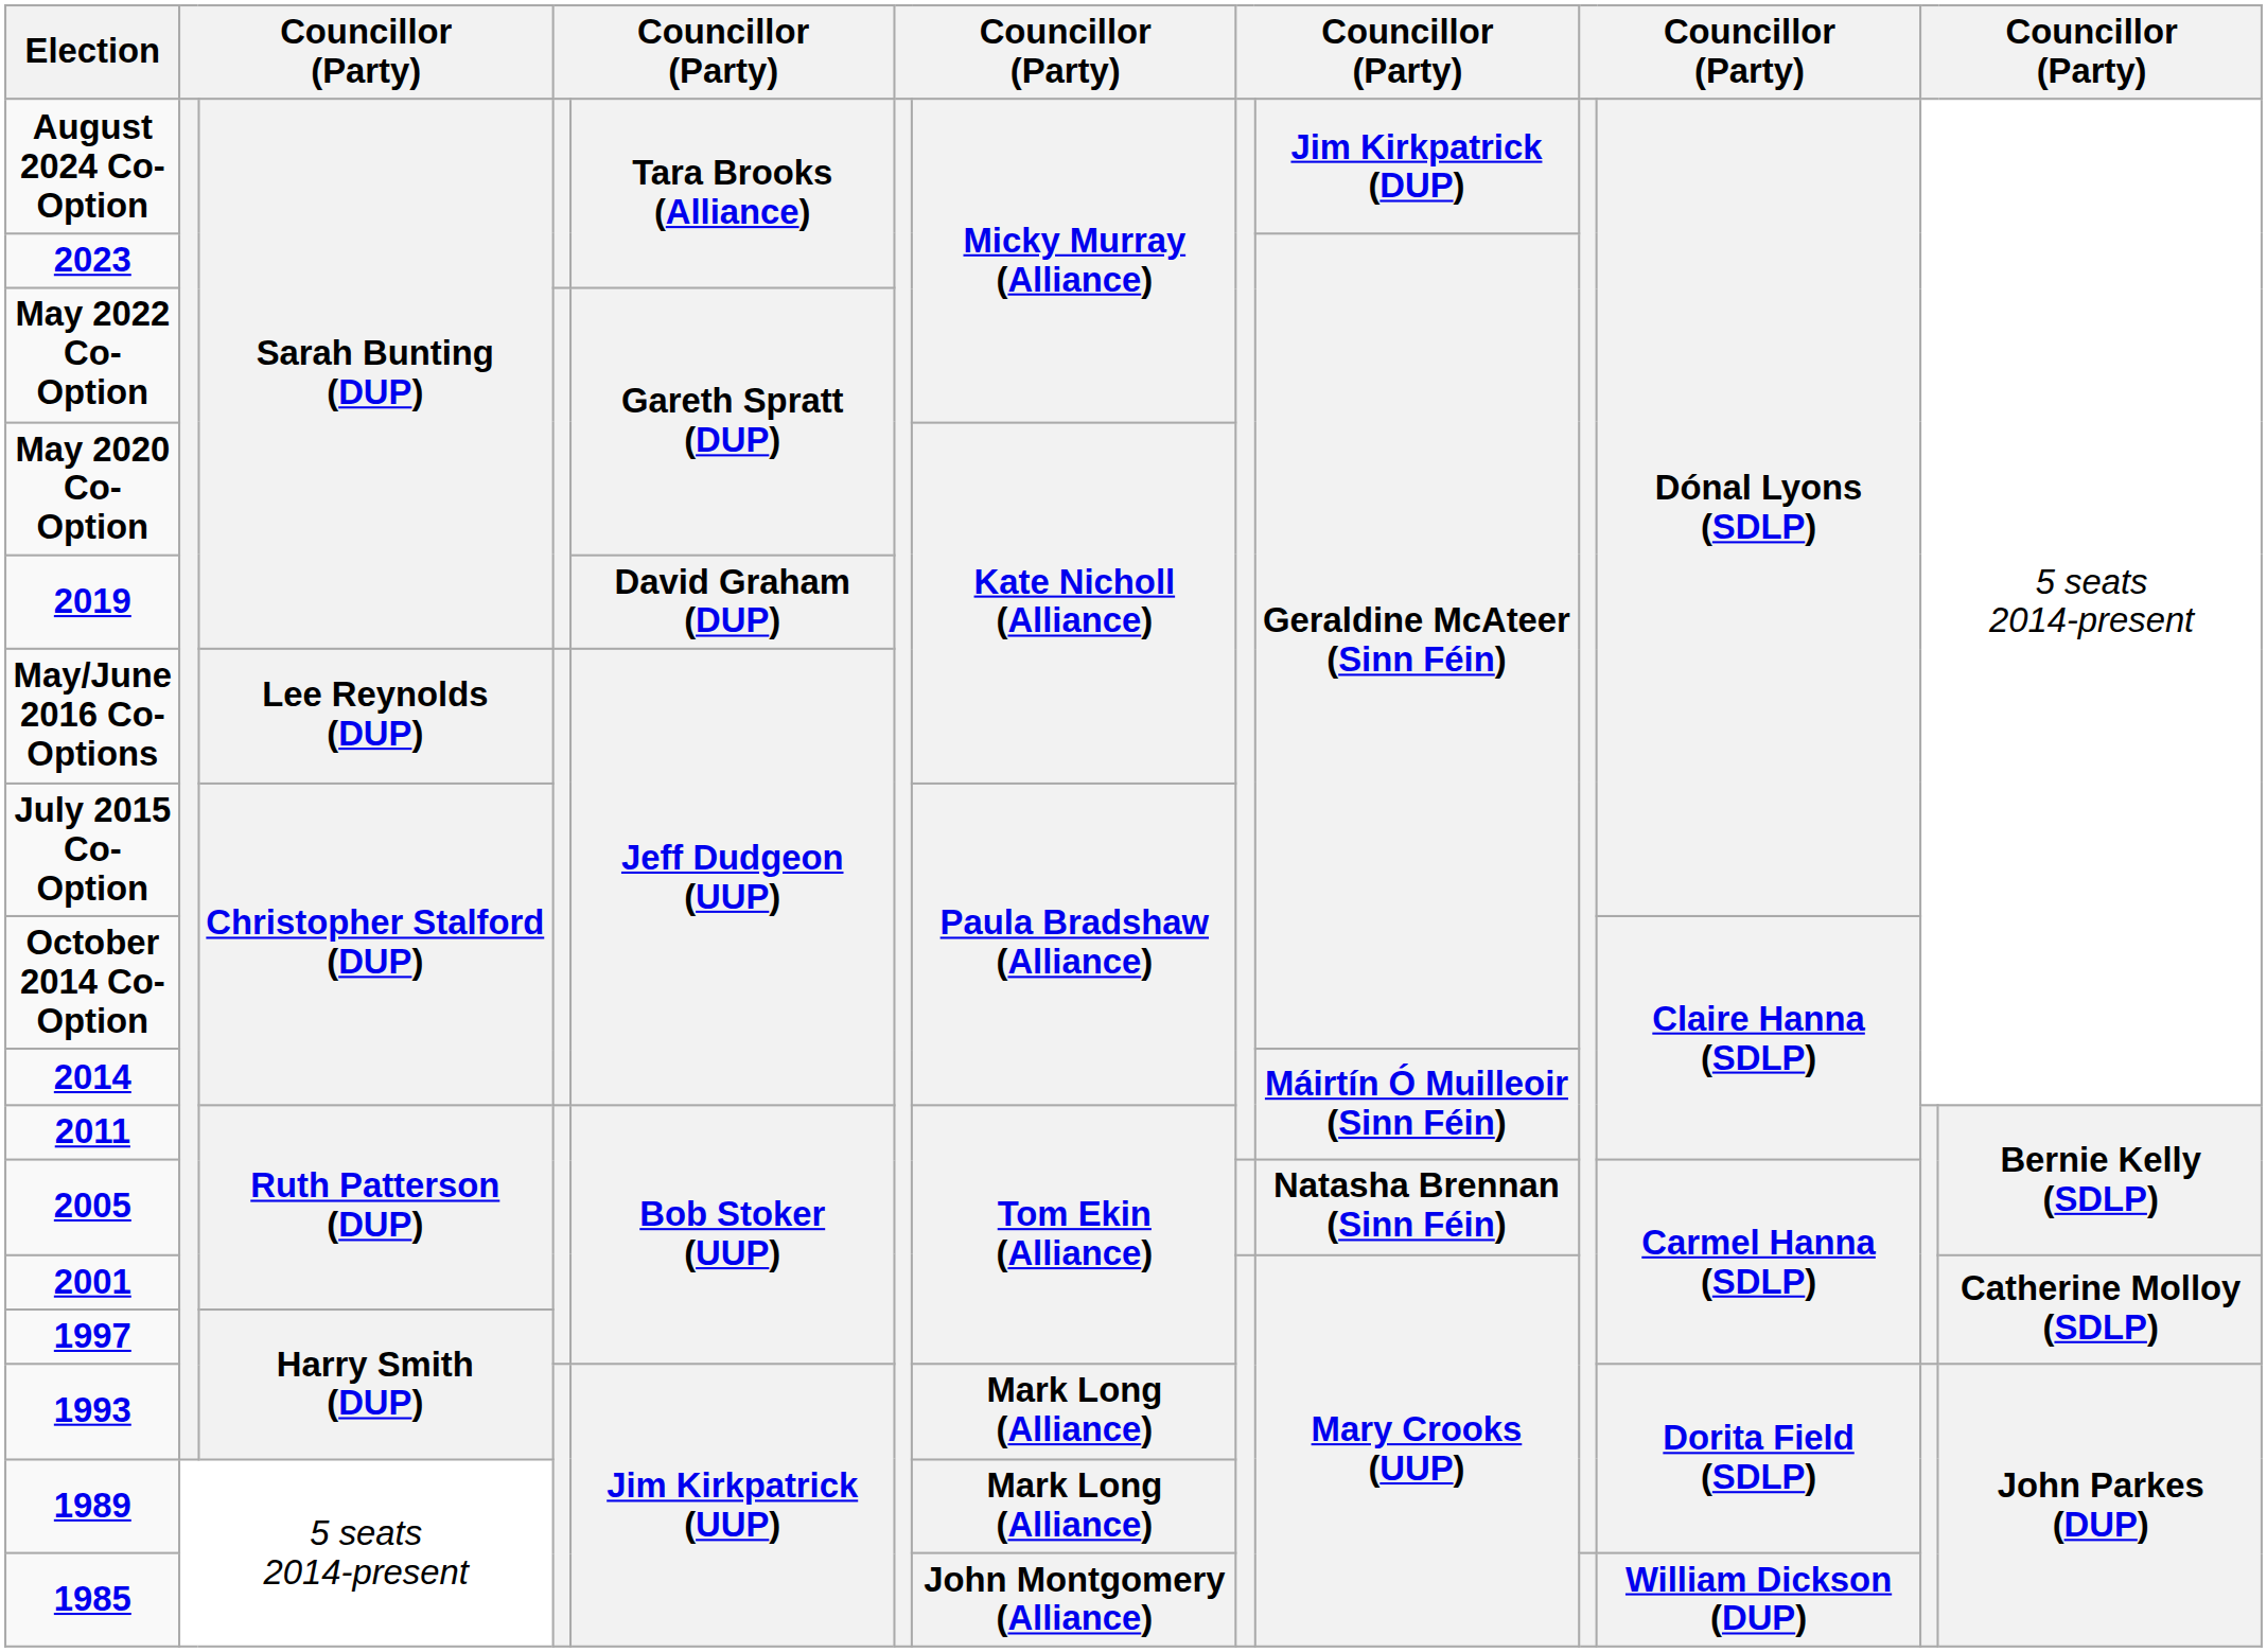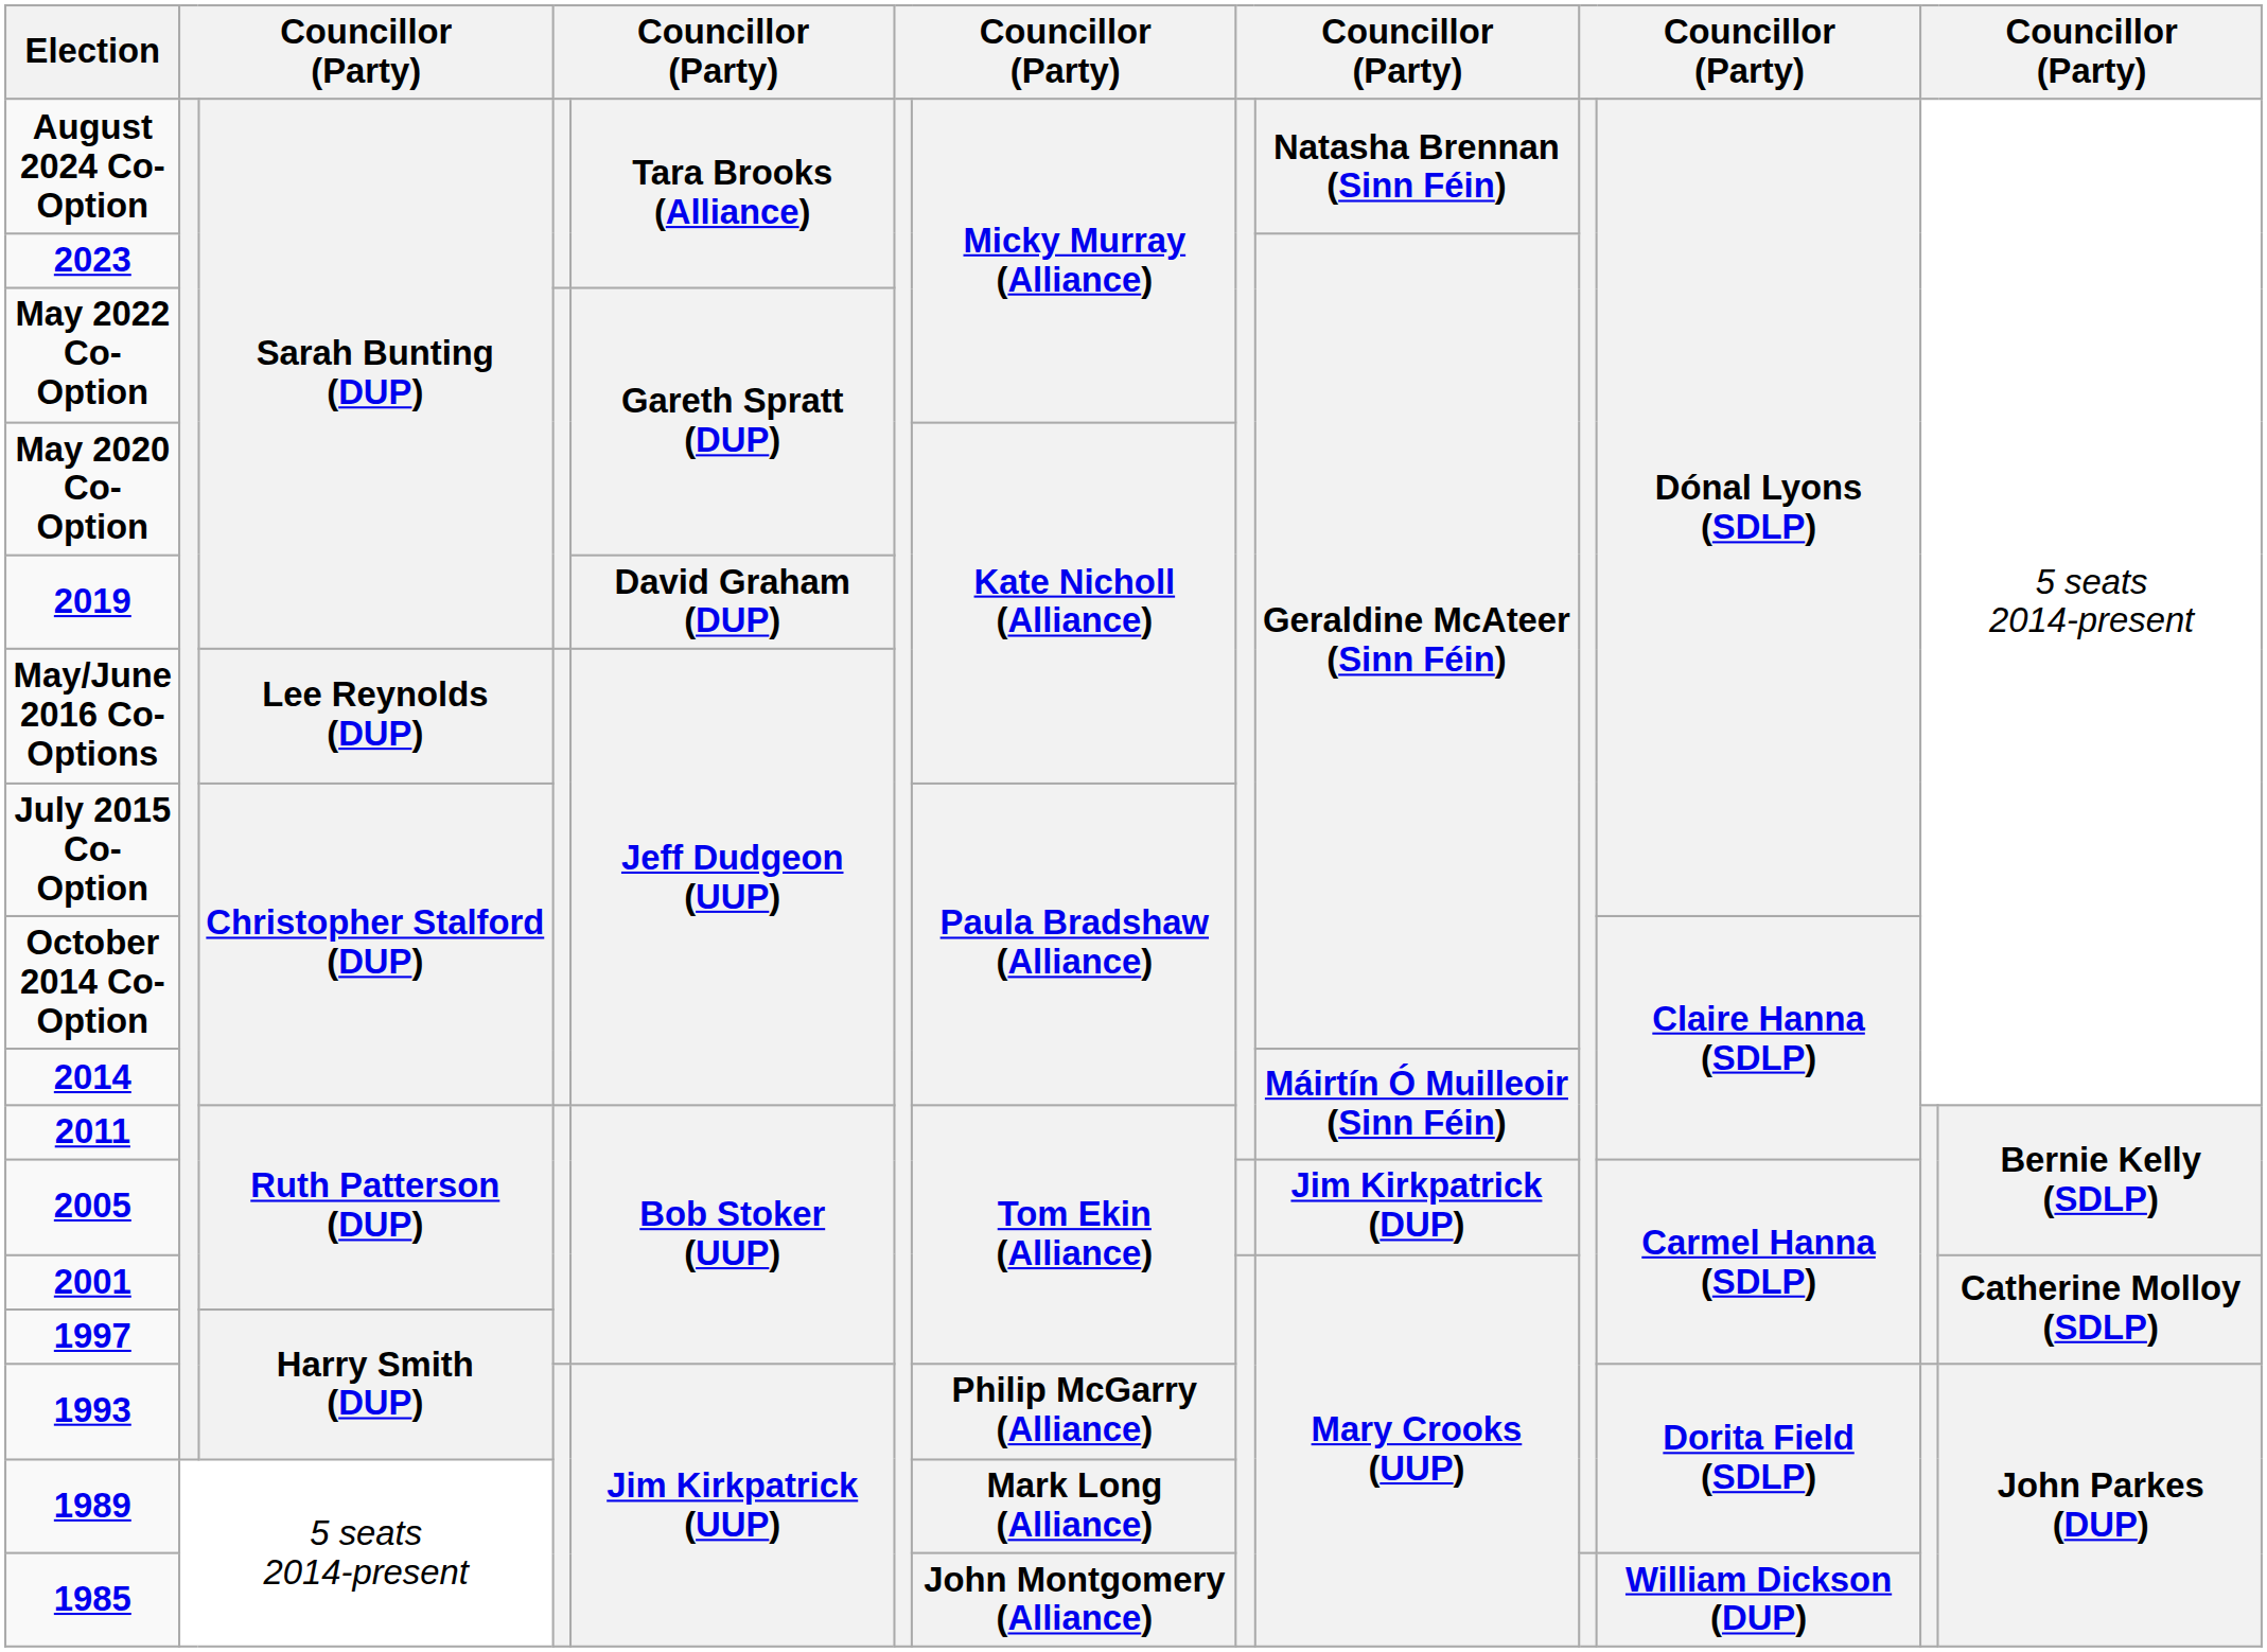August 2024 Co-Option | column 9: Jim Kirkpatrick (DUP) -> Natasha Brennan (Sinn Féin)
2005 | column 9: Natasha Brennan (Sinn Féin) -> Jim Kirkpatrick (DUP)
1993 | column 7: Mark Long (Alliance) -> Philip McGarry (Alliance)
